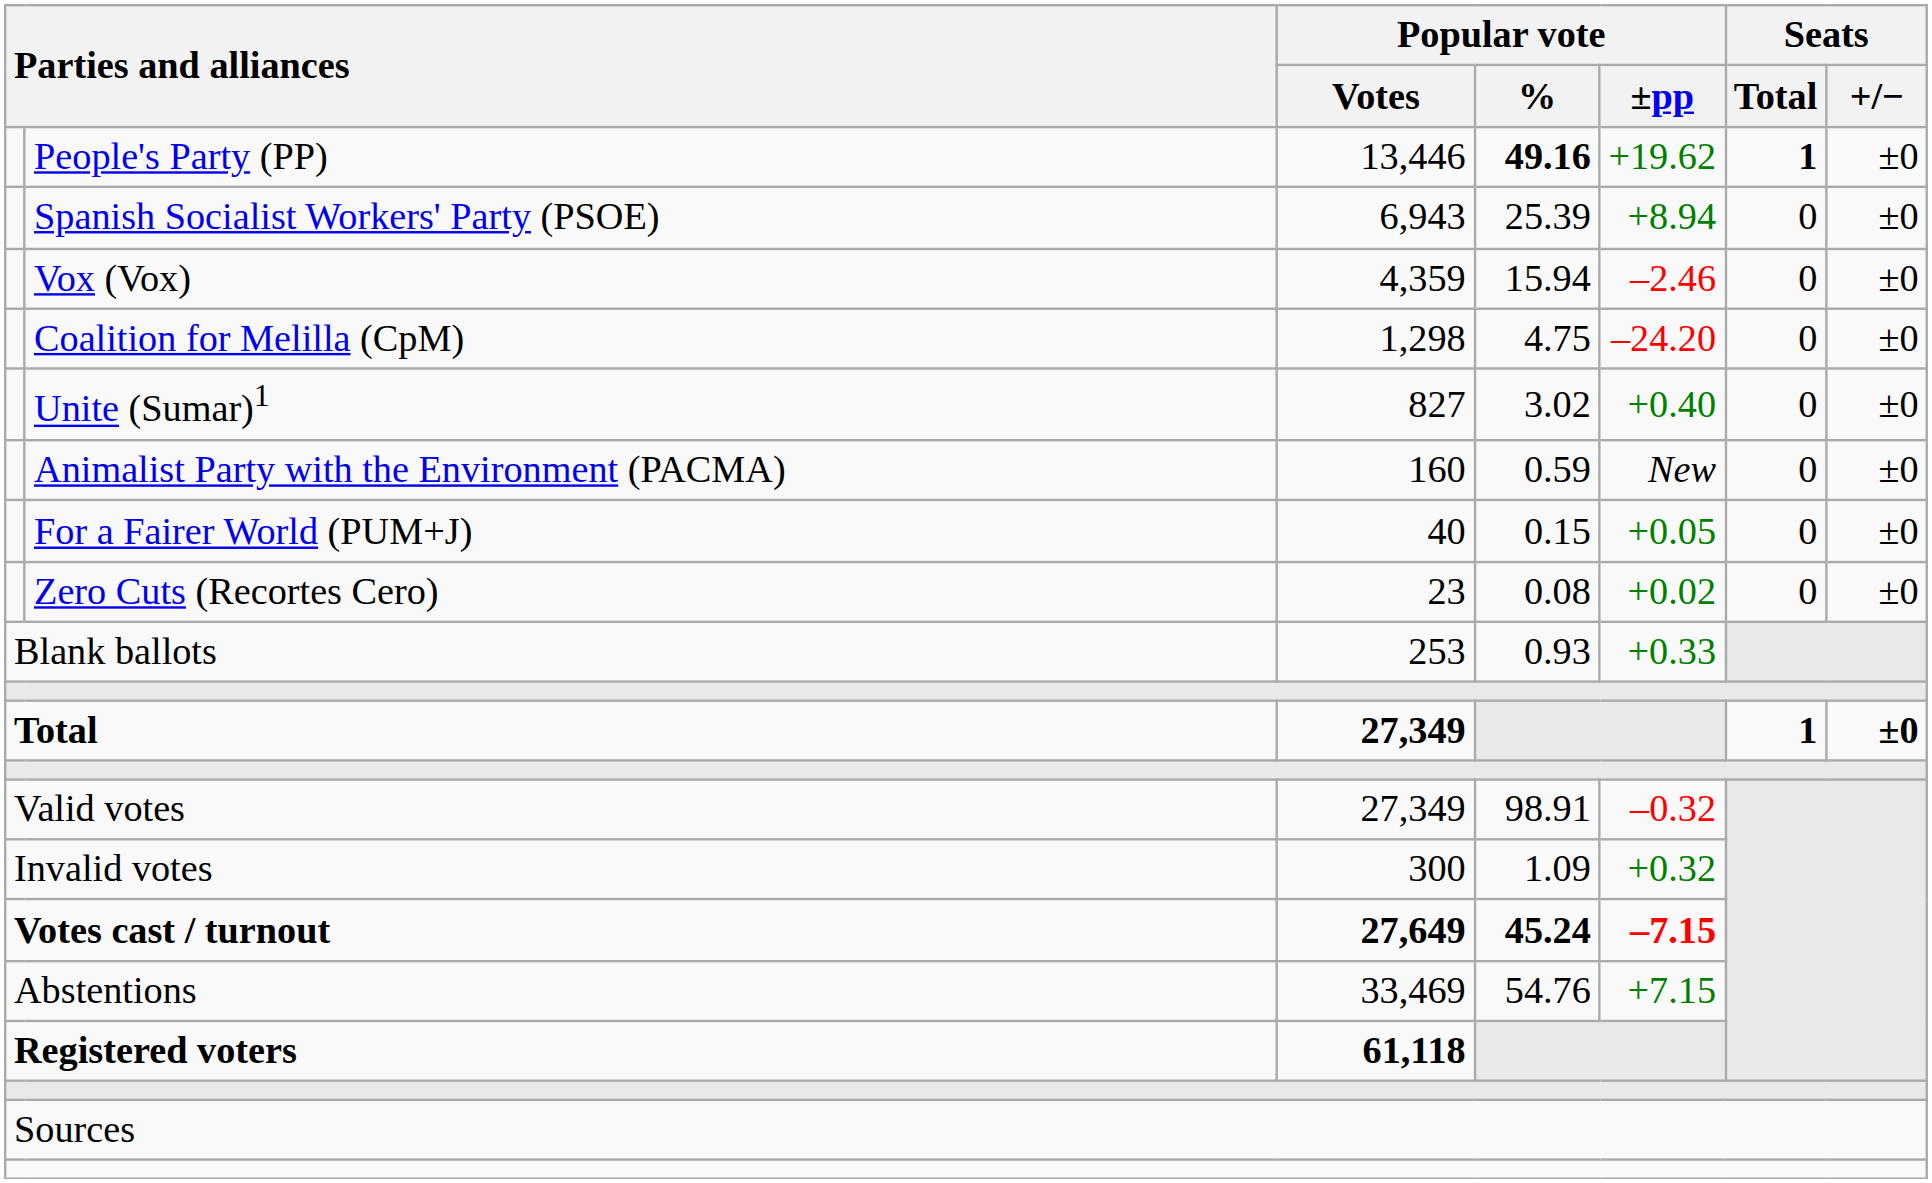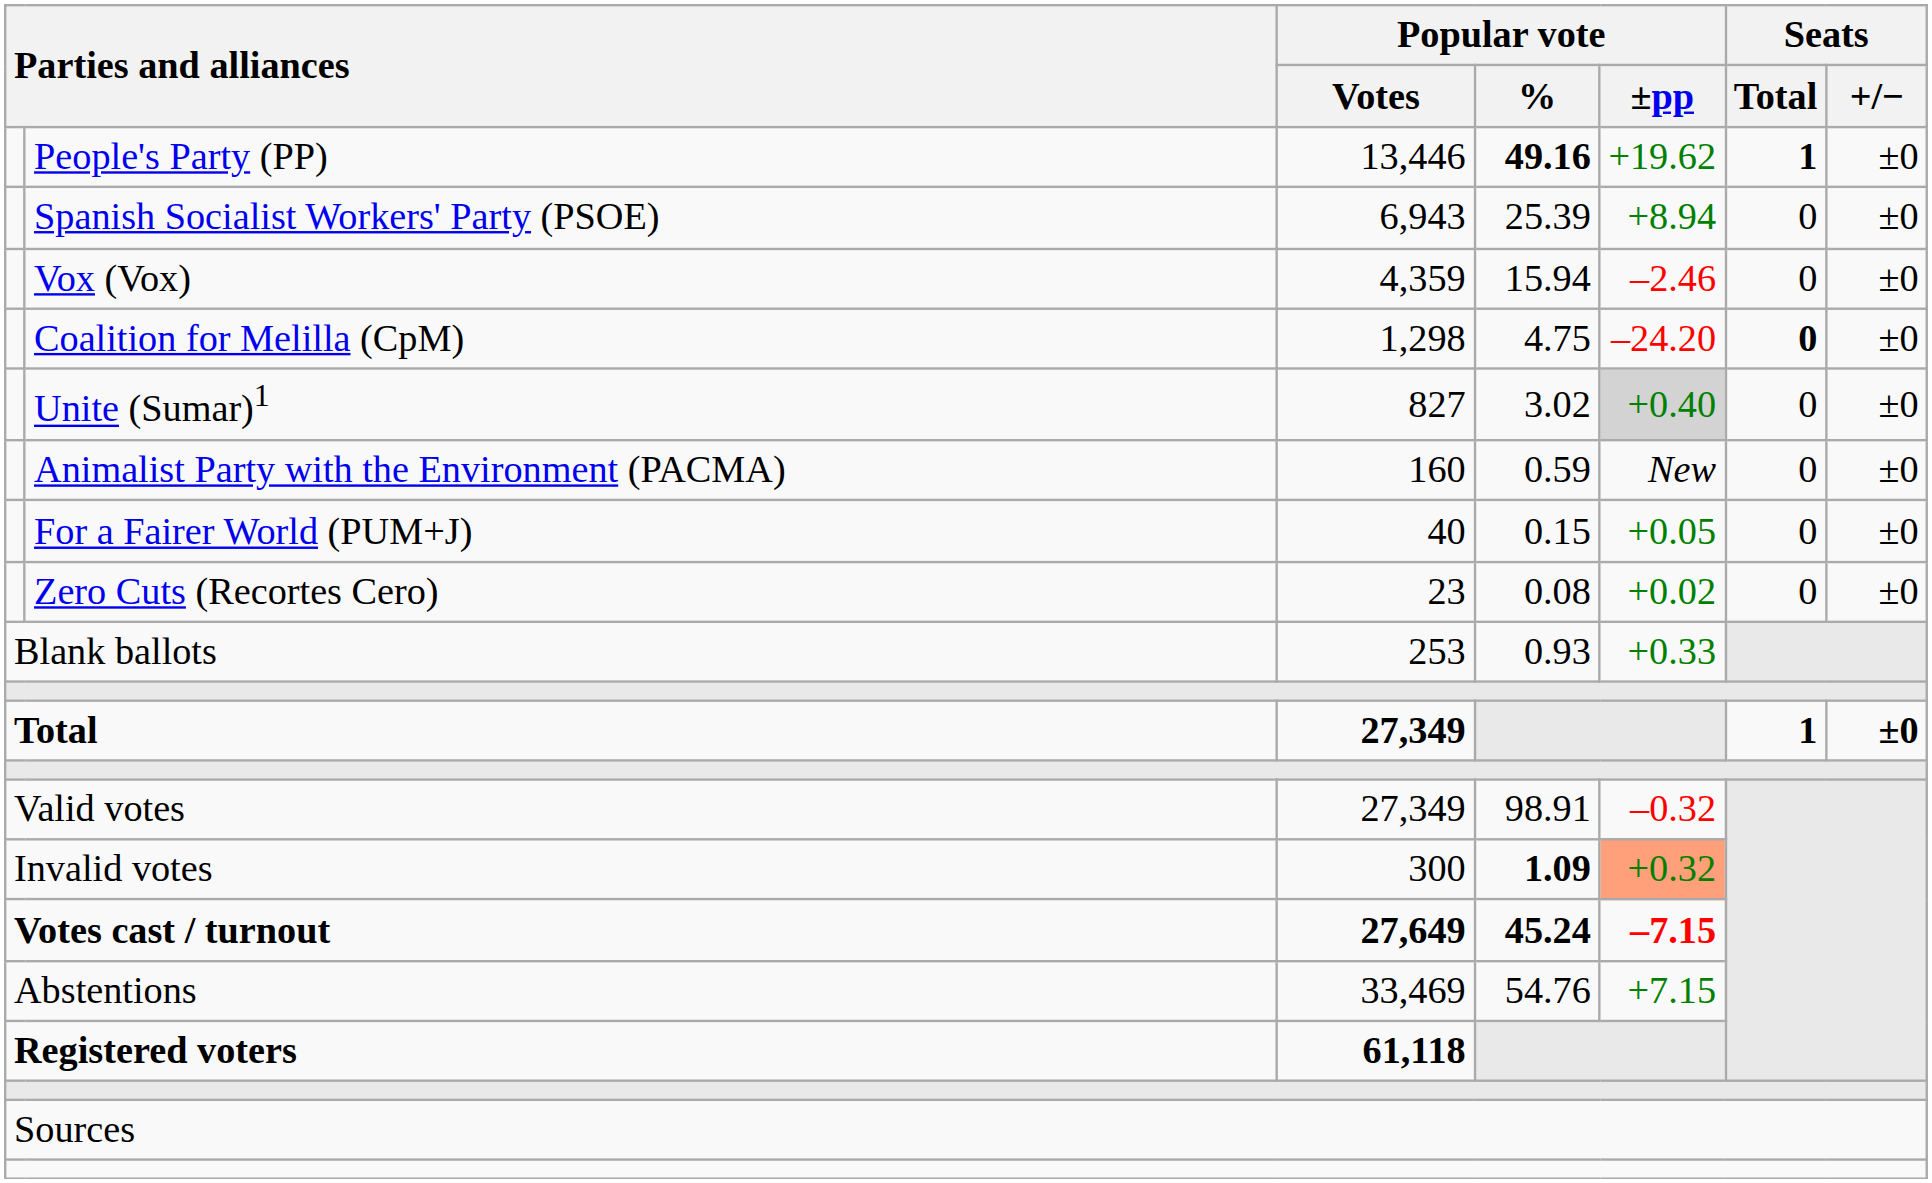Coalition for Melilla (CpM) | Seats / Total: normal -> bold
Unite (Sumar)1 | Popular vote / ±pp: no background -> lightgrey background
Invalid votes | Popular vote / %: normal -> bold
Invalid votes | Popular vote / ±pp: no background -> lightsalmon background
